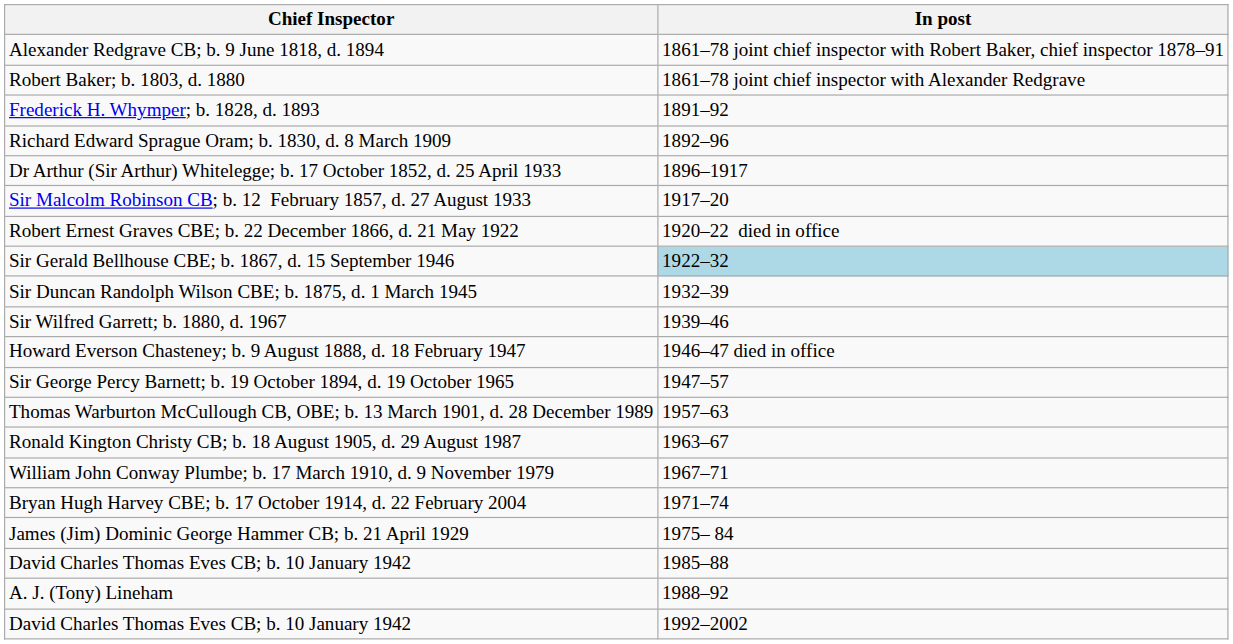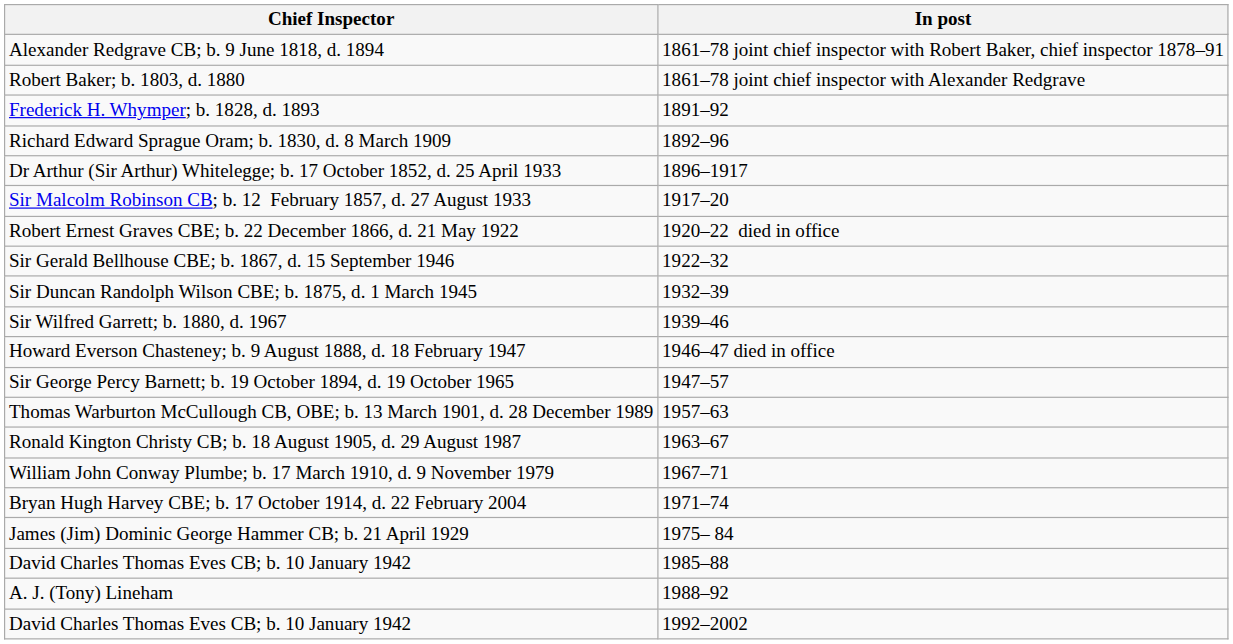row 9 | In post: lightblue background -> no background
